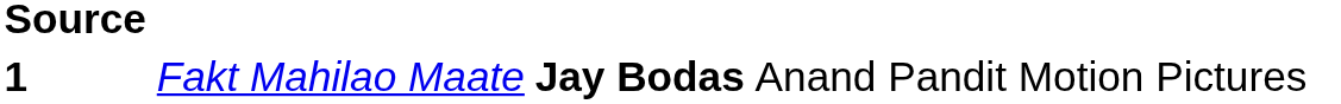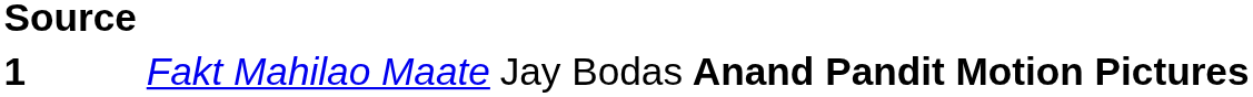Fakt Mahilao Maate | column 3: bold -> normal
Fakt Mahilao Maate | column 4: normal -> bold
